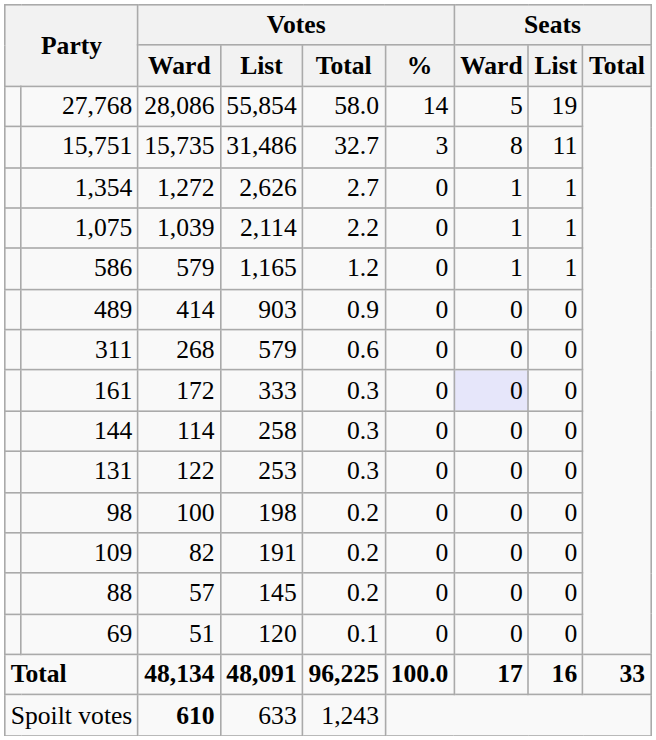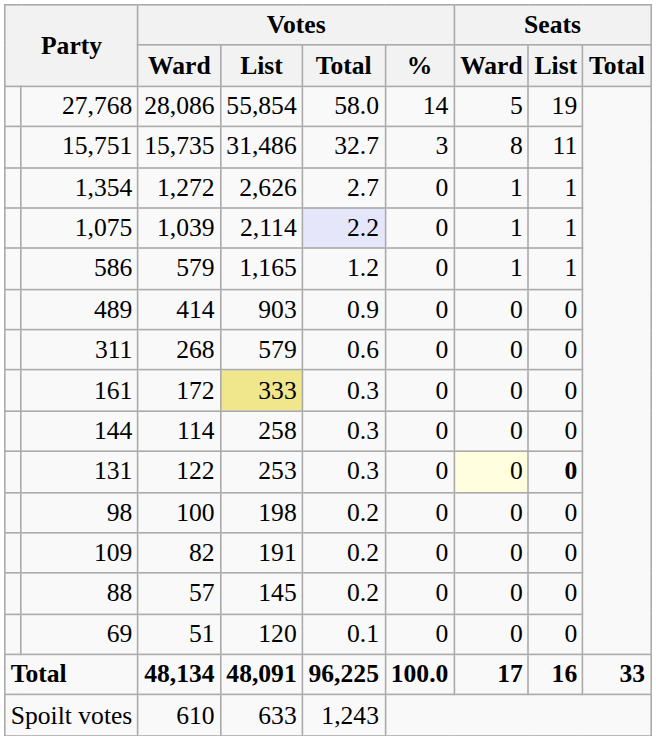1,075 | Votes / Total: no background -> lavender background
161 | Votes / List: no background -> khaki background
161 | Seats / Ward: lavender background -> no background
131 | Seats / Ward: no background -> lightyellow background
131 | Seats / List: normal -> bold
Spoilt votes | Votes / Ward: bold -> normal
